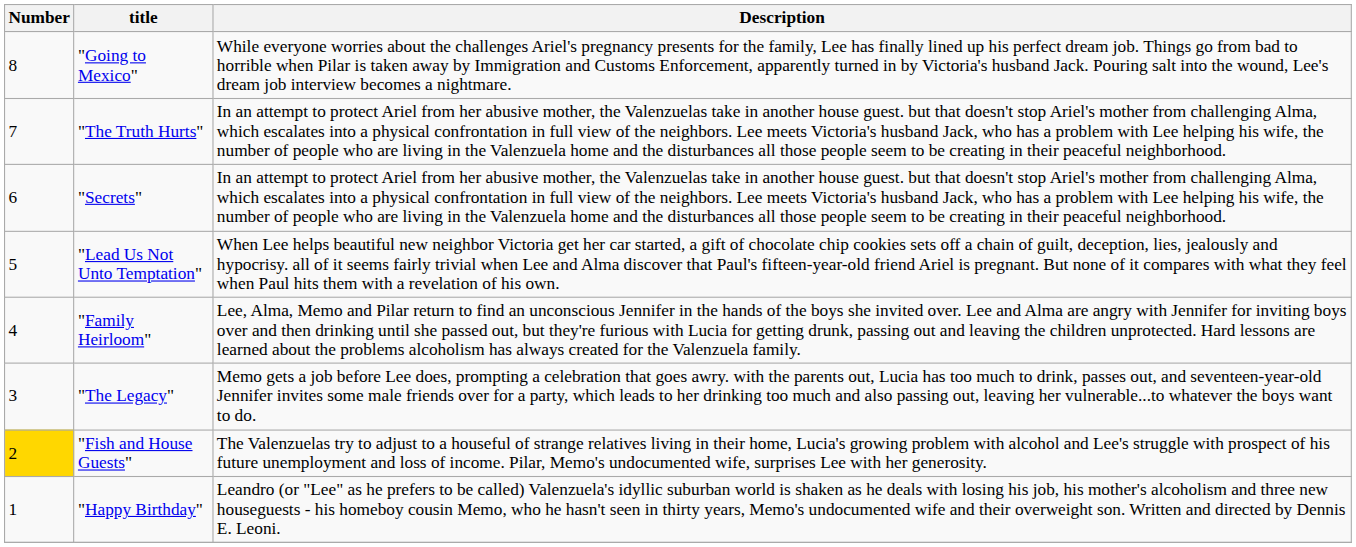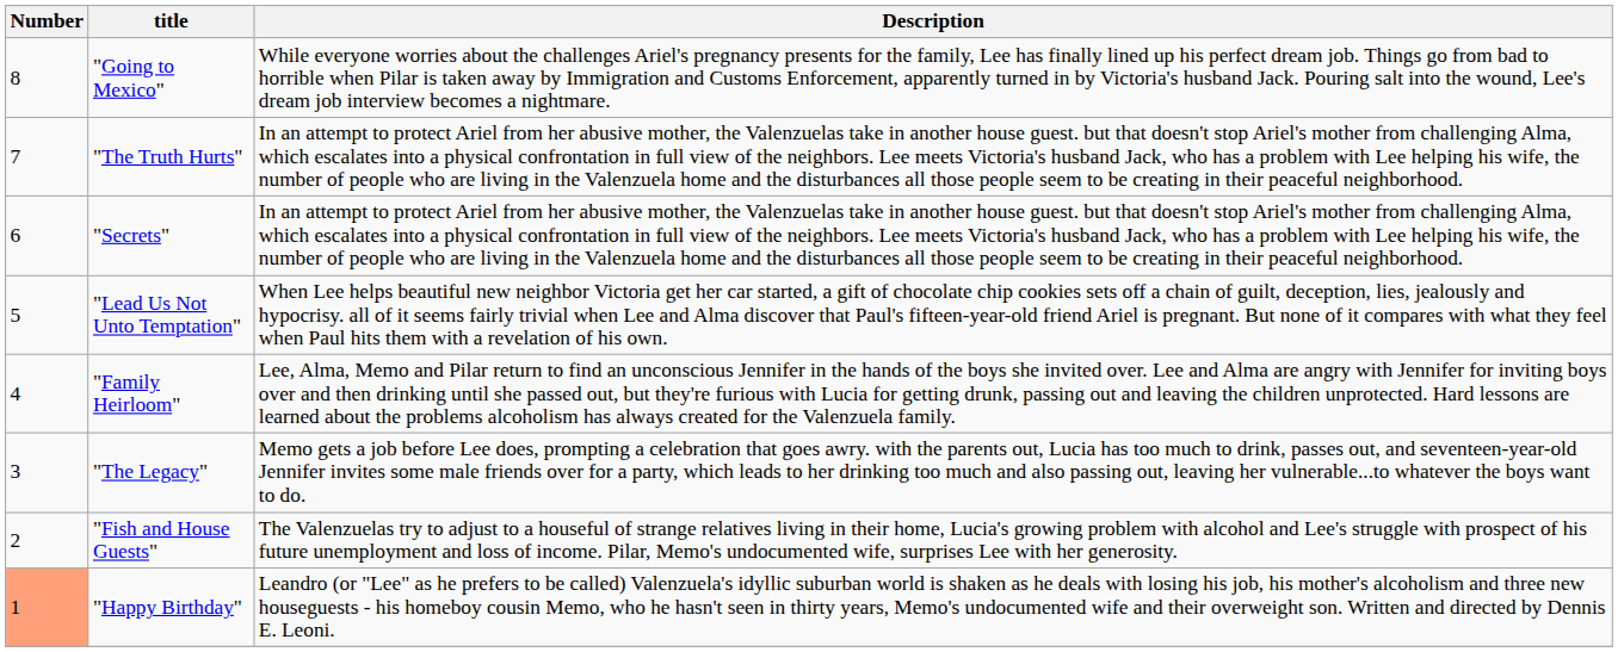"Fish and House Guests" | Number: gold background -> no background
"Happy Birthday" | Number: no background -> lightsalmon background
